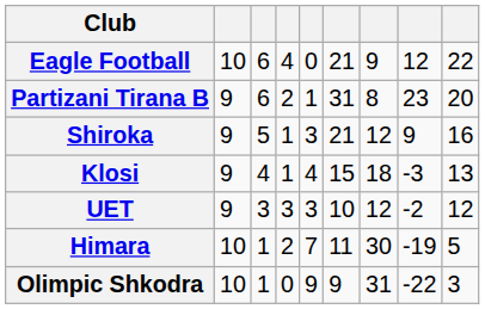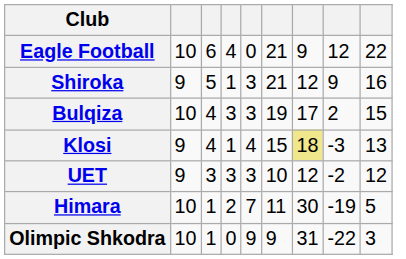- row: Partizani Tirana B | 9 | 6 | 2 | 1 | 31 | 8 | 23 | 20
+ row: Bulqiza | 10 | 4 | 3 | 3 | 19 | 17 | 2 | 15
Klosi | column 7: no background -> khaki background
